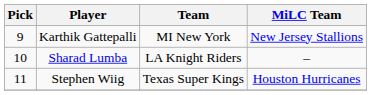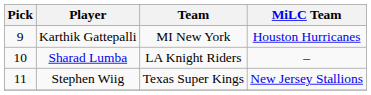Karthik Gattepalli | MiLC Team: New Jersey Stallions -> Houston Hurricanes
Stephen Wiig | MiLC Team: Houston Hurricanes -> New Jersey Stallions
